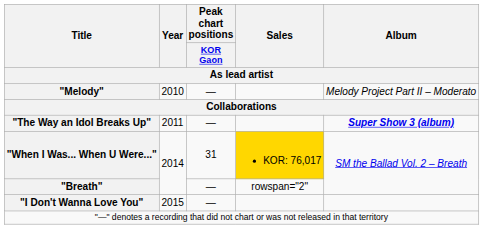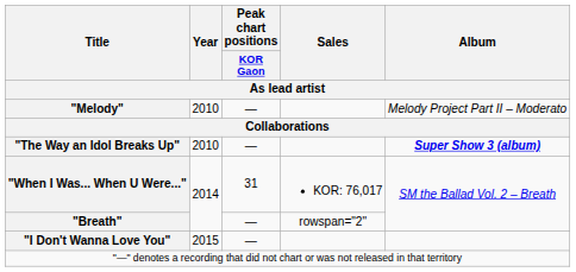"The Way an Idol Breaks Up" | Year: 2011 -> 2010
"When I Was... When U Were..." | Sales: gold background -> no background
